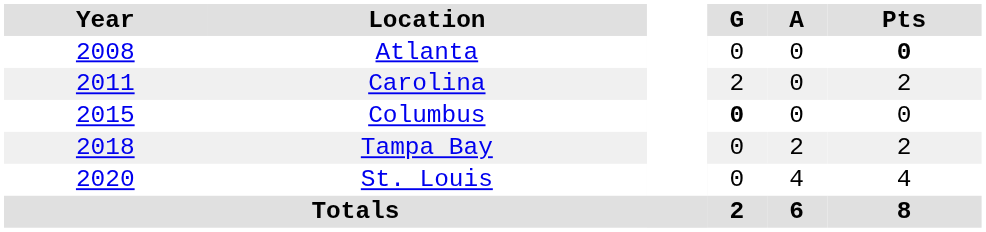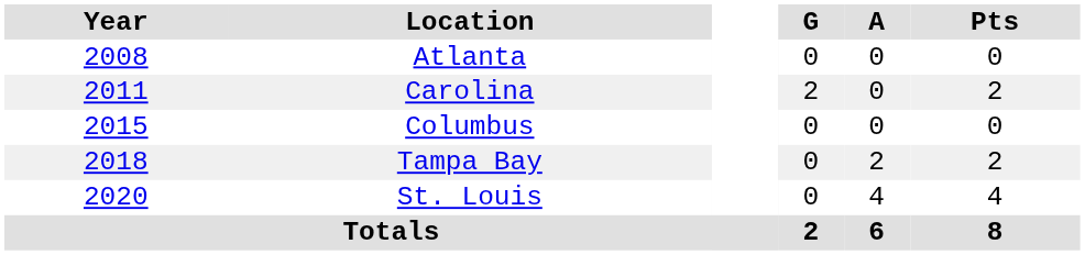Atlanta | Pts: bold -> normal
Columbus | G: bold -> normal
